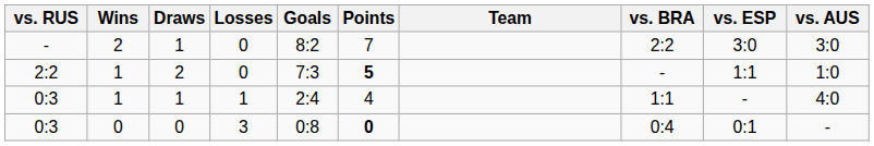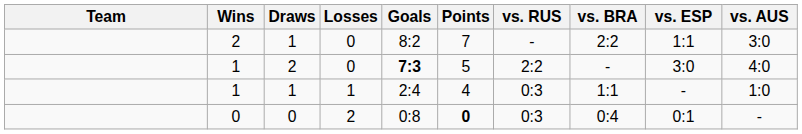columns swapped: Team <-> vs. RUS
row 2 | vs. ESP: 3:0 -> 1:1
row 3 | Goals: normal -> bold
row 3 | Points: bold -> normal
row 3 | vs. ESP: 1:1 -> 3:0
row 3 | vs. AUS: 1:0 -> 4:0
row 4 | vs. AUS: 4:0 -> 1:0
row 5 | Losses: 3 -> 2
